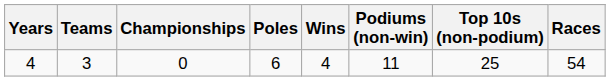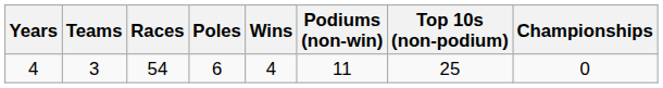columns swapped: Races <-> Championships
